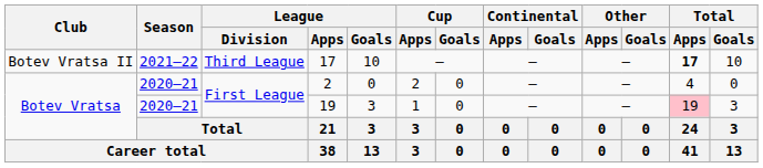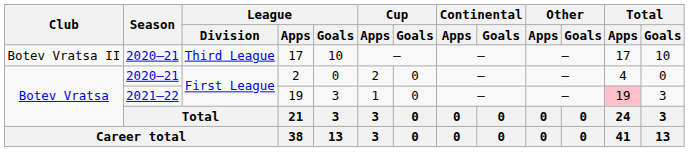row 3 | Season: 2021–22 -> 2020–21
row 3 | Total / Apps: bold -> normal
row 5 | Season: 2020–21 -> 2021–22
